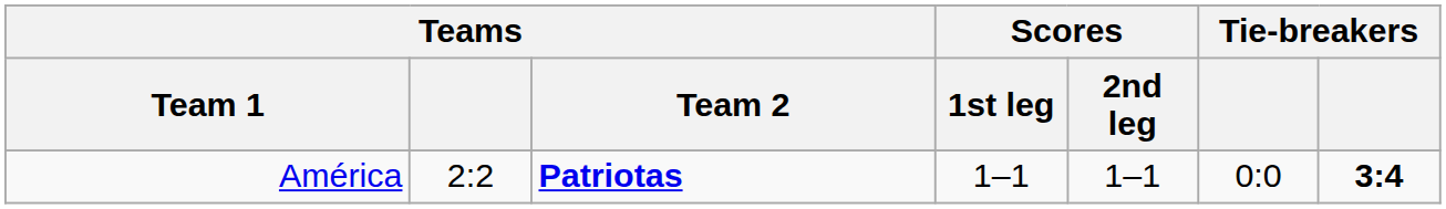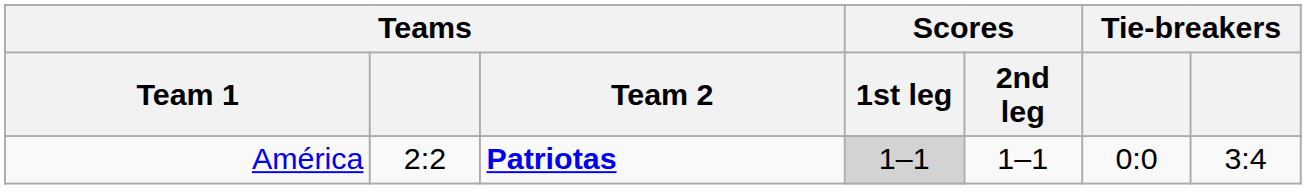América | Scores / 1st leg: no background -> lightgrey background
América | column 7: bold -> normal
